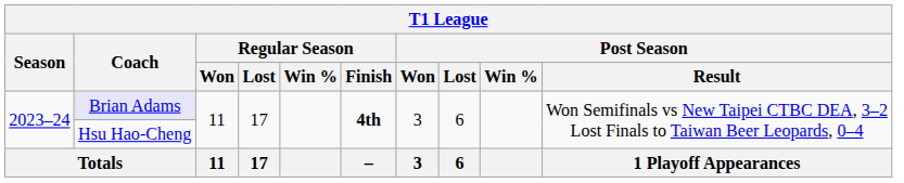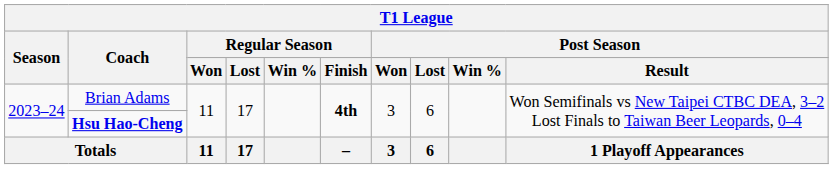Brian Adams | Coach: lavender background -> no background
Hsu Hao-Cheng | Coach: normal -> bold
